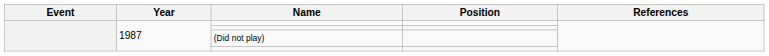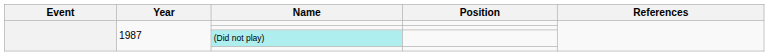(Did not play) | Name: no background -> paleturquoise background
